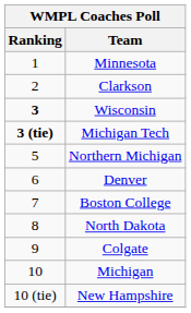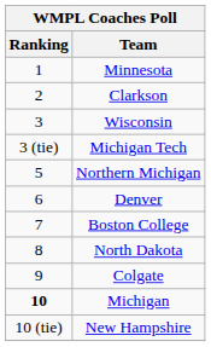Wisconsin | Ranking: bold -> normal
Michigan Tech | Ranking: bold -> normal
Michigan | Ranking: normal -> bold
